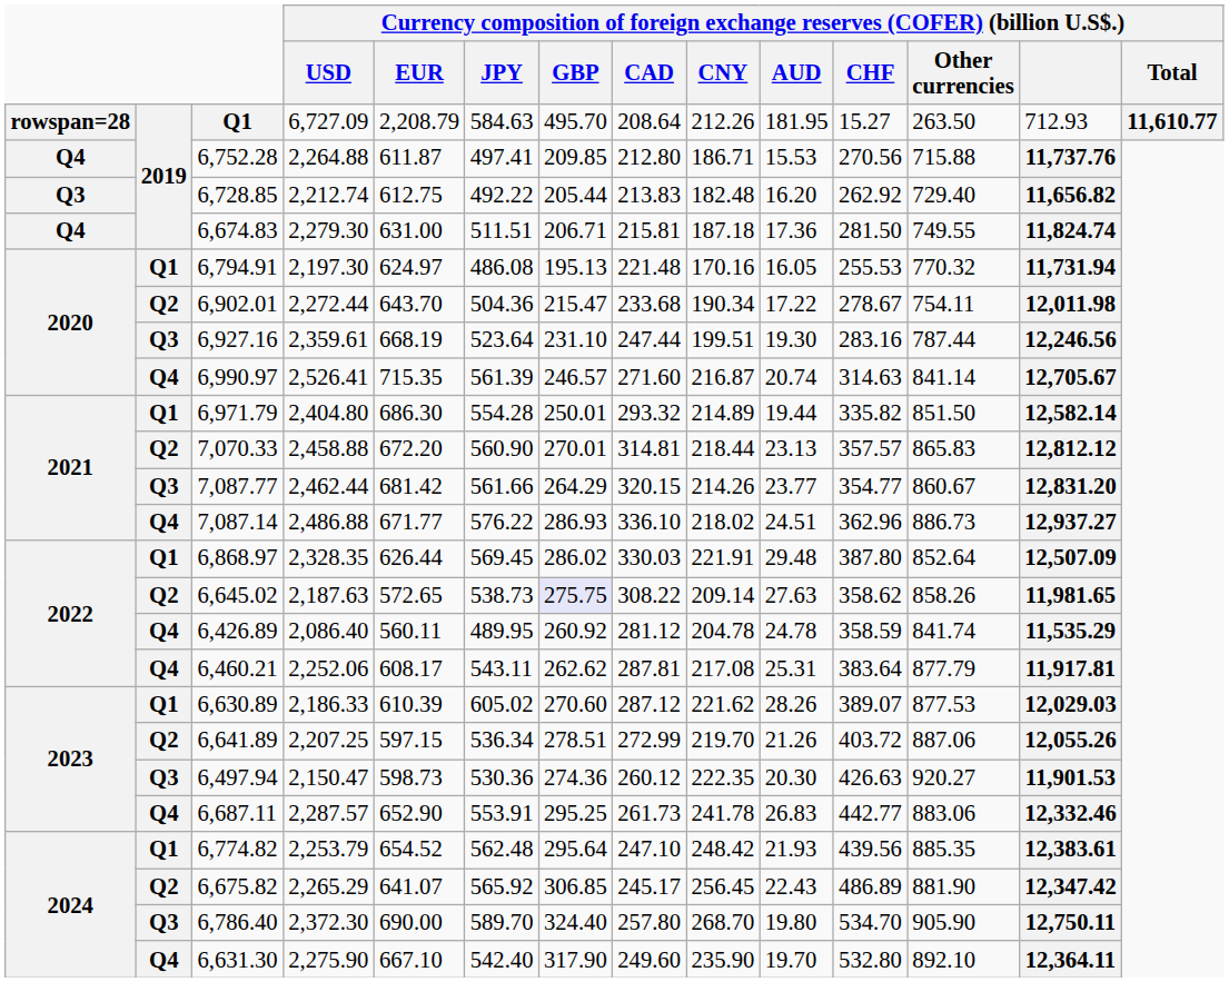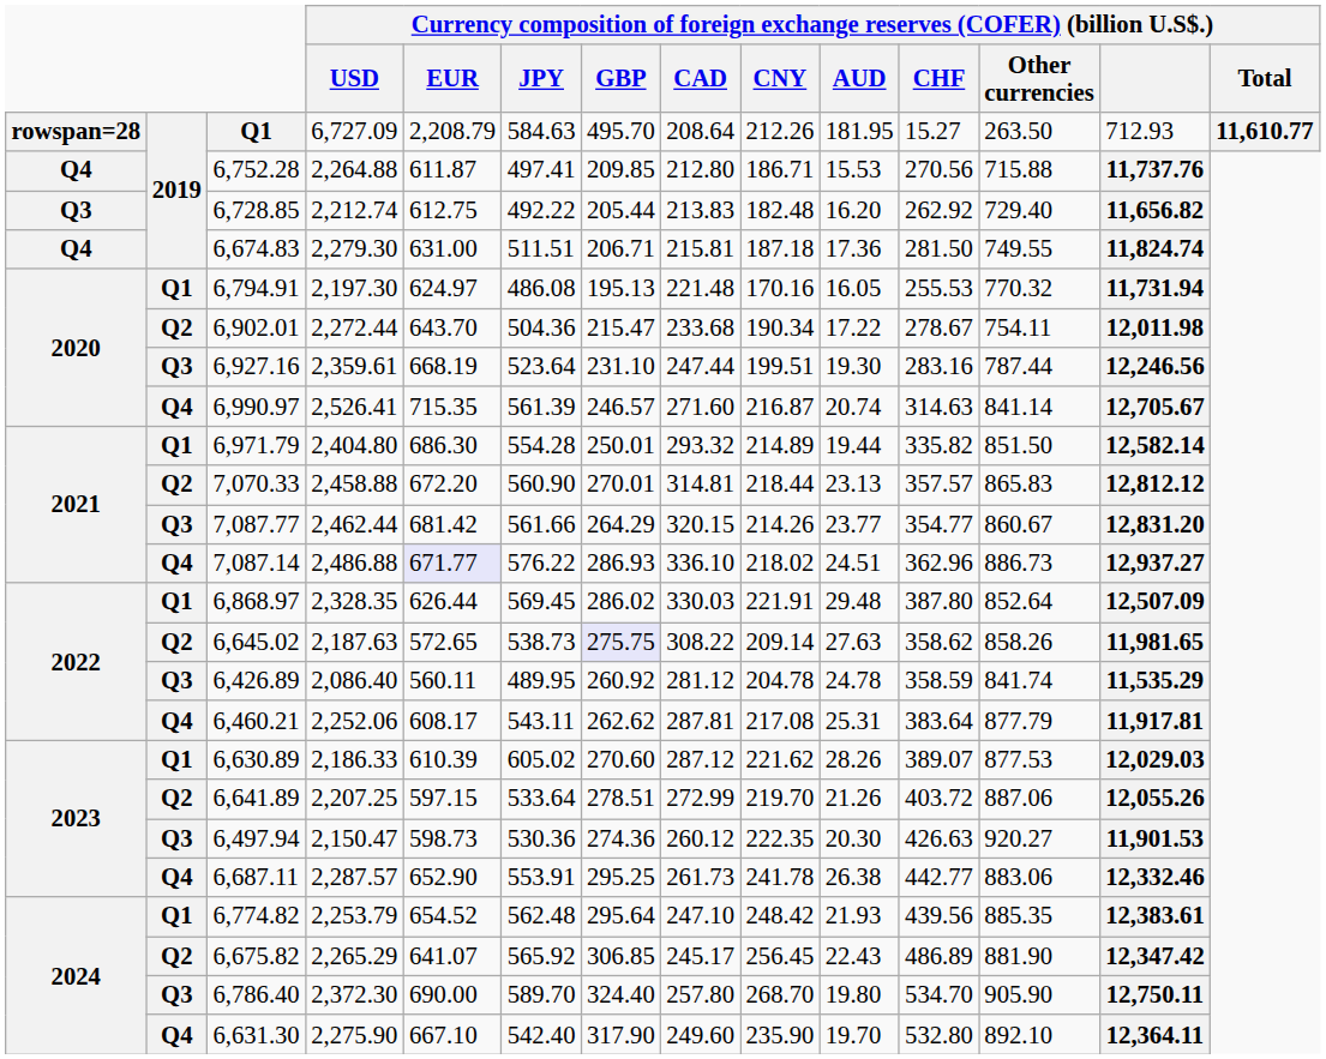7,087.14 | column 5: no background -> lavender background
6,426.89 | column 2: Q4 -> Q3
6,641.89 | column 6: 536.34 -> 533.64
6,687.11 | column 10: 26.83 -> 26.38
